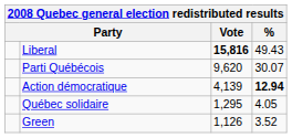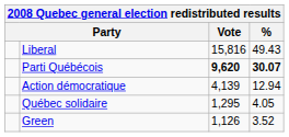Liberal | Vote: bold -> normal
Parti Québécois | Vote: normal -> bold
Parti Québécois | %: normal -> bold
Action démocratique | %: bold -> normal
